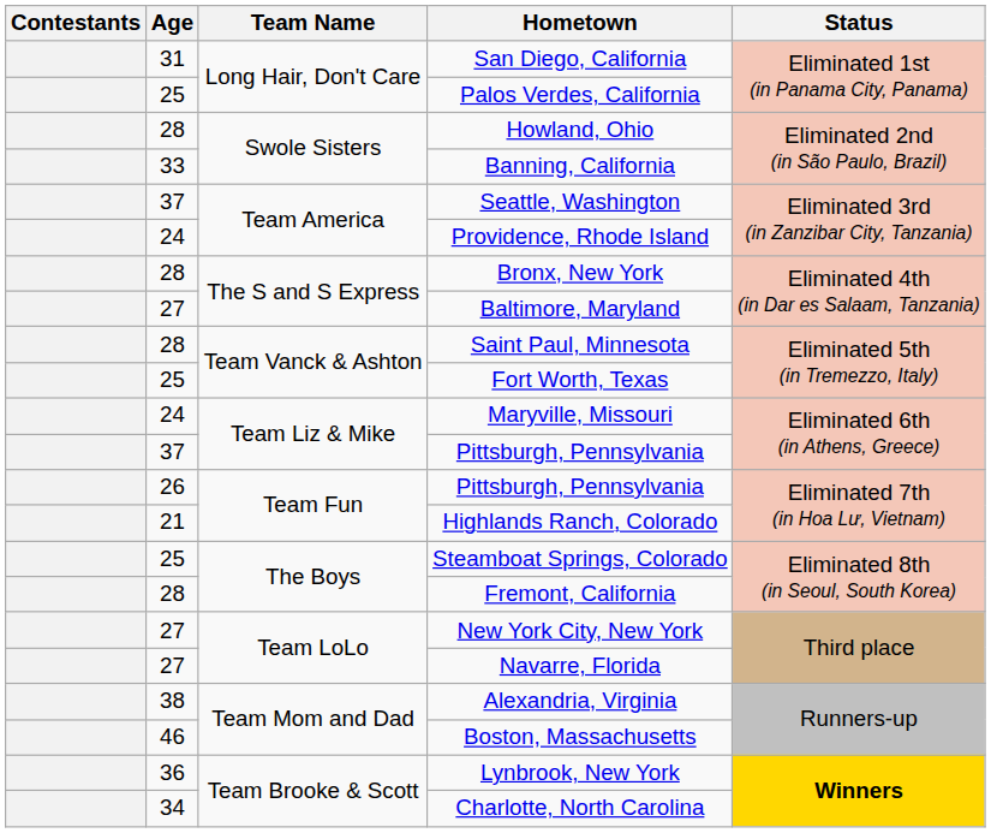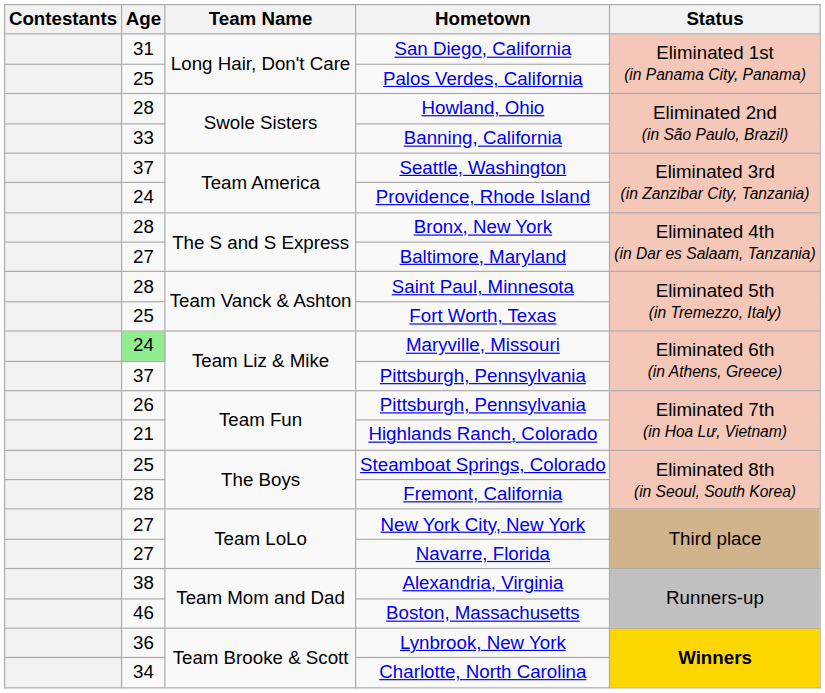Maryville, Missouri | Age: no background -> lightgreen background
